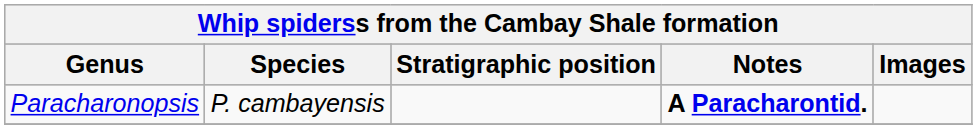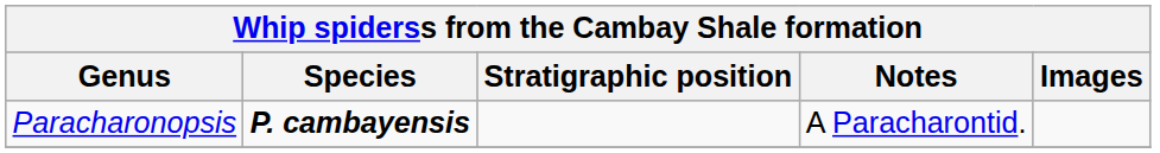Paracharonopsis | Species: normal -> bold
Paracharonopsis | Notes: bold -> normal
